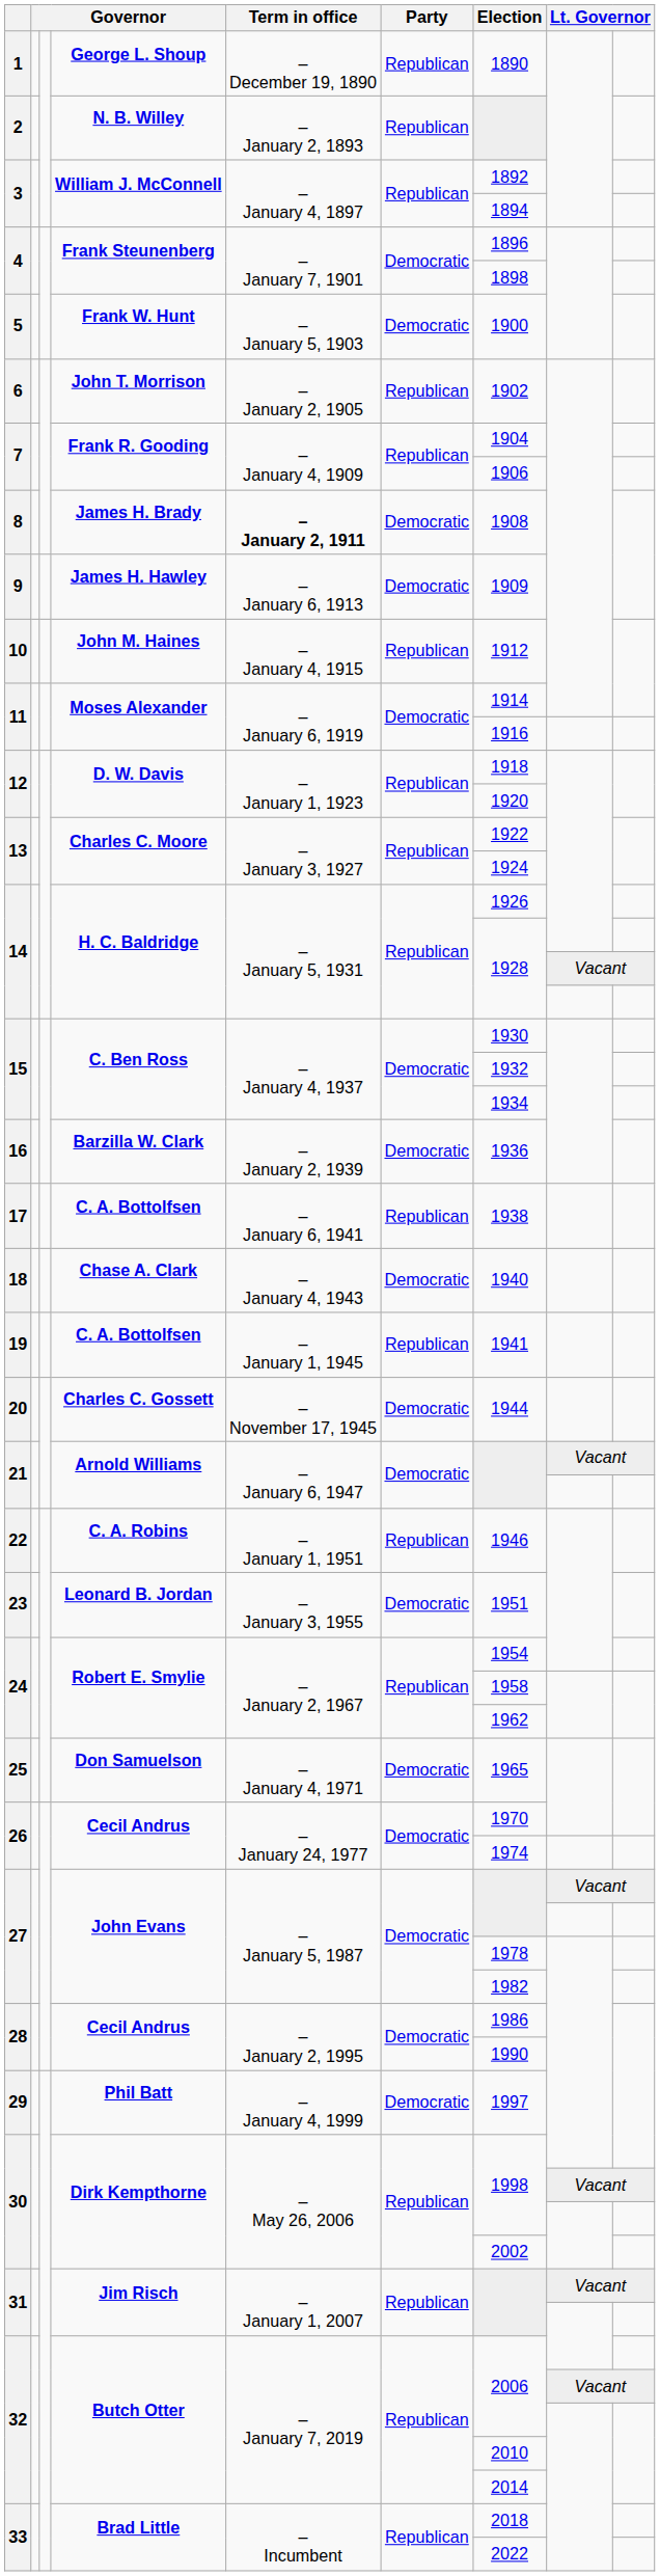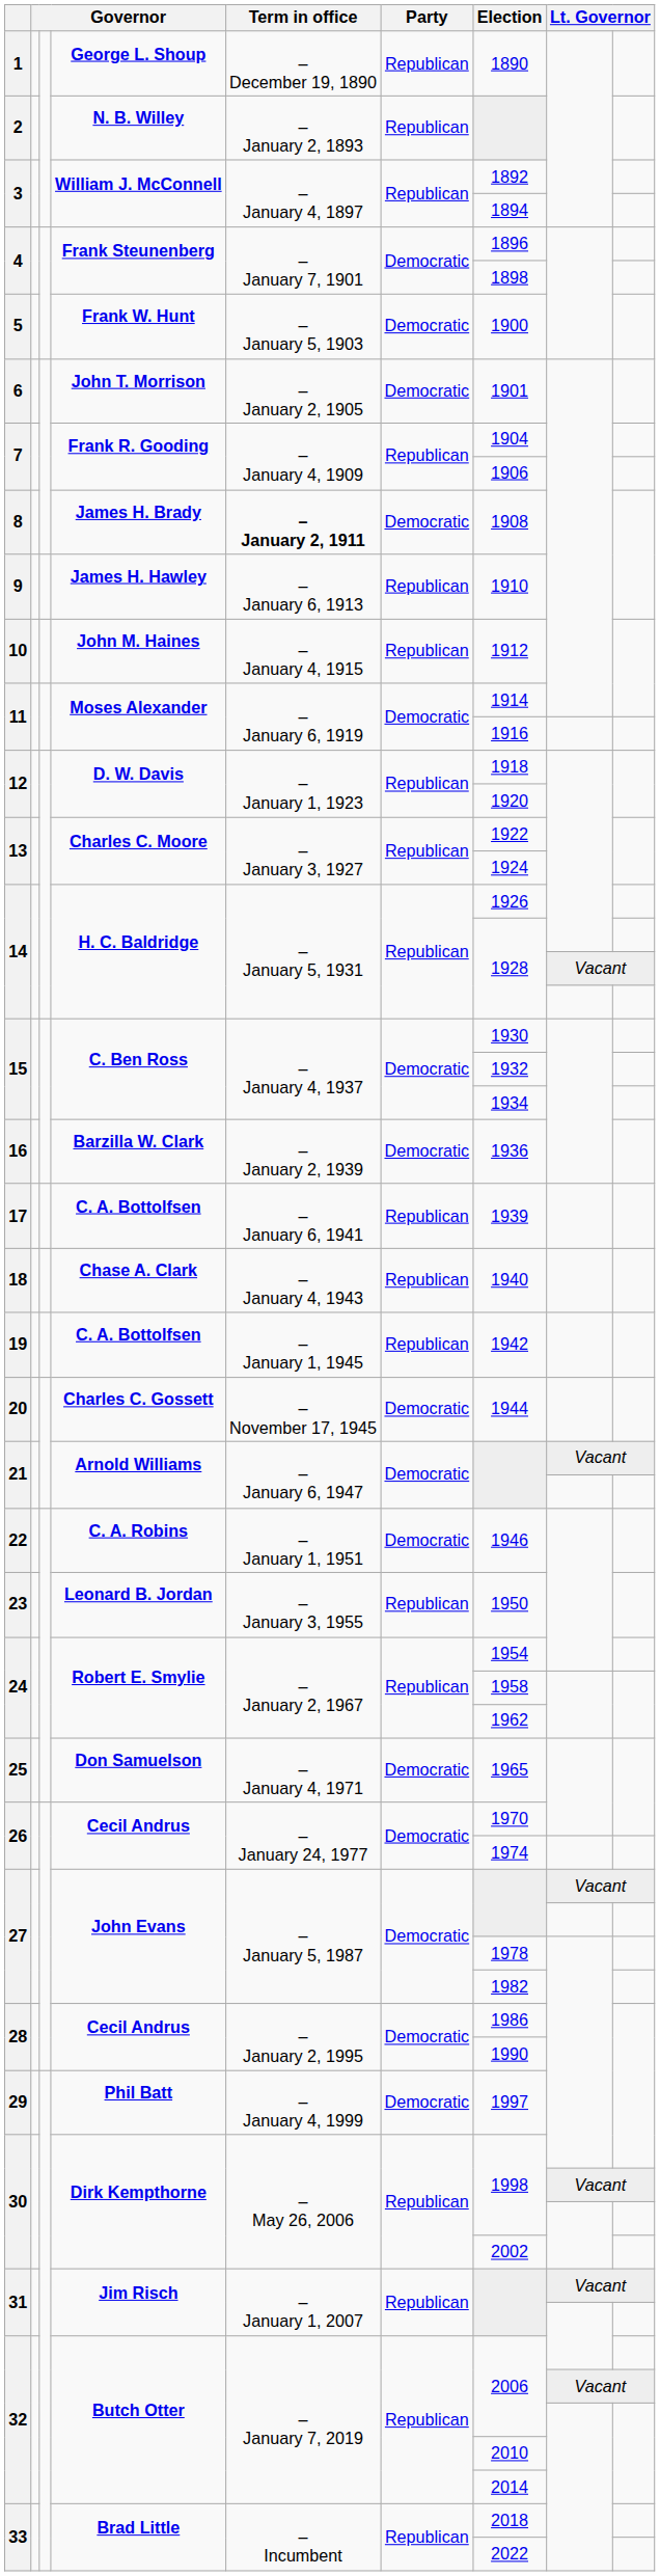6 | Party: Republican -> Democratic
6 | Election: 1902 -> 1901
9 | Party: Democratic -> Republican
9 | Election: 1909 -> 1910
17 | Election: 1938 -> 1939
18 | Party: Democratic -> Republican
19 | Election: 1941 -> 1942
22 | Party: Republican -> Democratic
23 | Party: Democratic -> Republican
23 | Election: 1951 -> 1950
